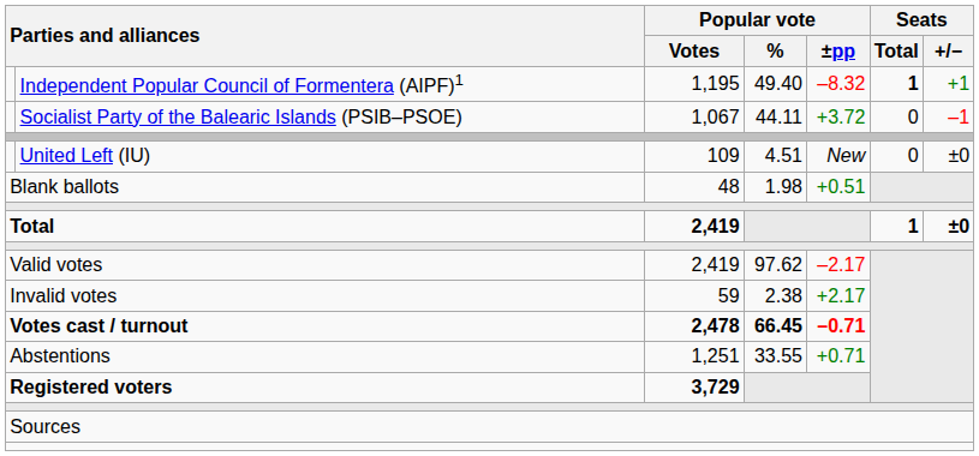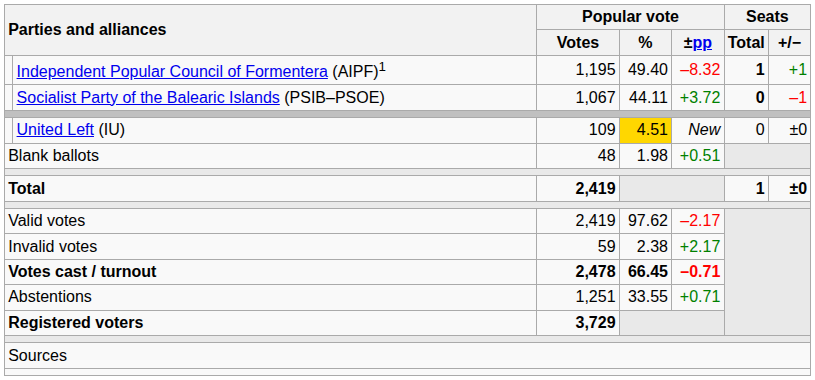Socialist Party of the Balearic Islands (PSIB–PSOE) | Seats / Total: normal -> bold
United Left (IU) | Popular vote / %: no background -> gold background
